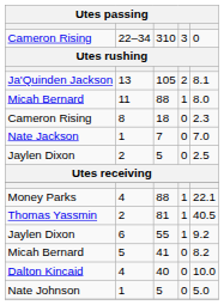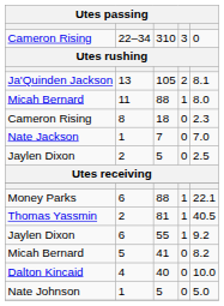Money Parks / 88 | column 2: 4 -> 6
